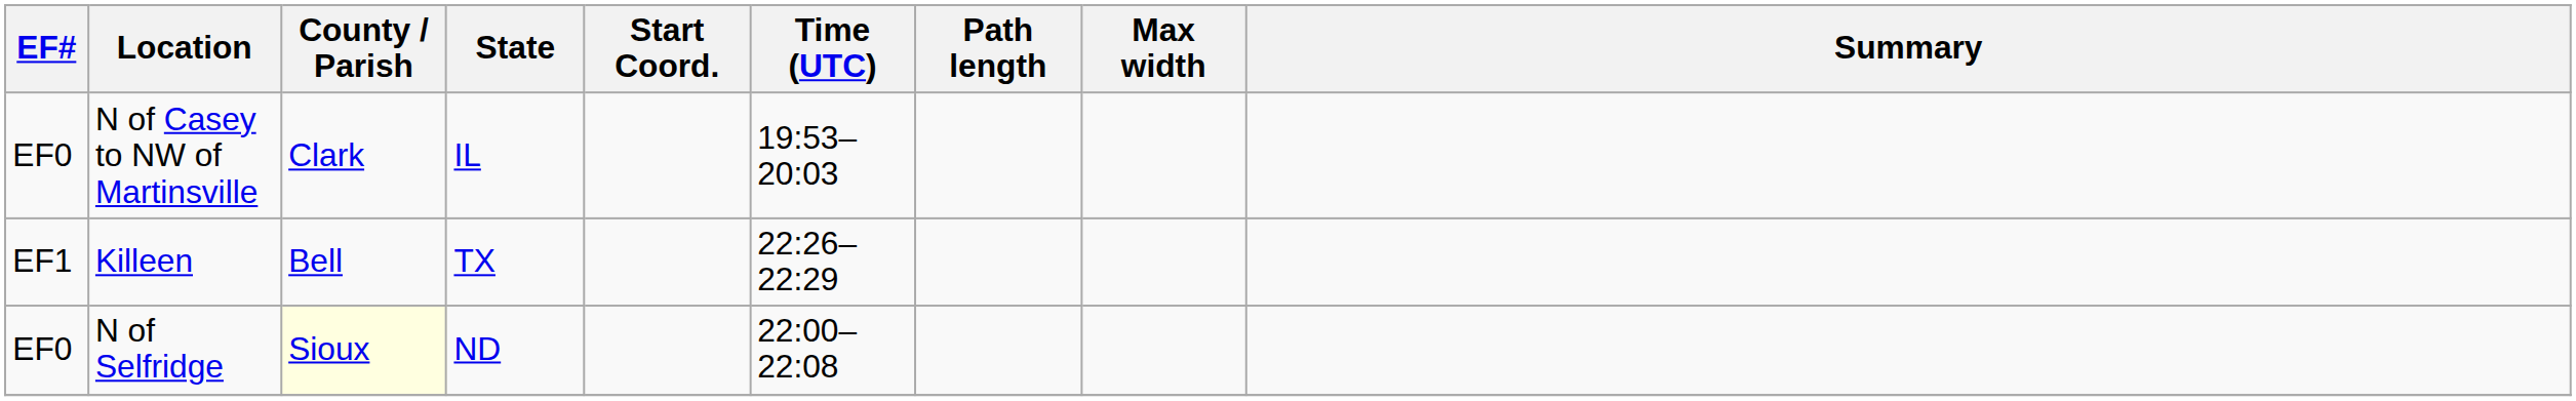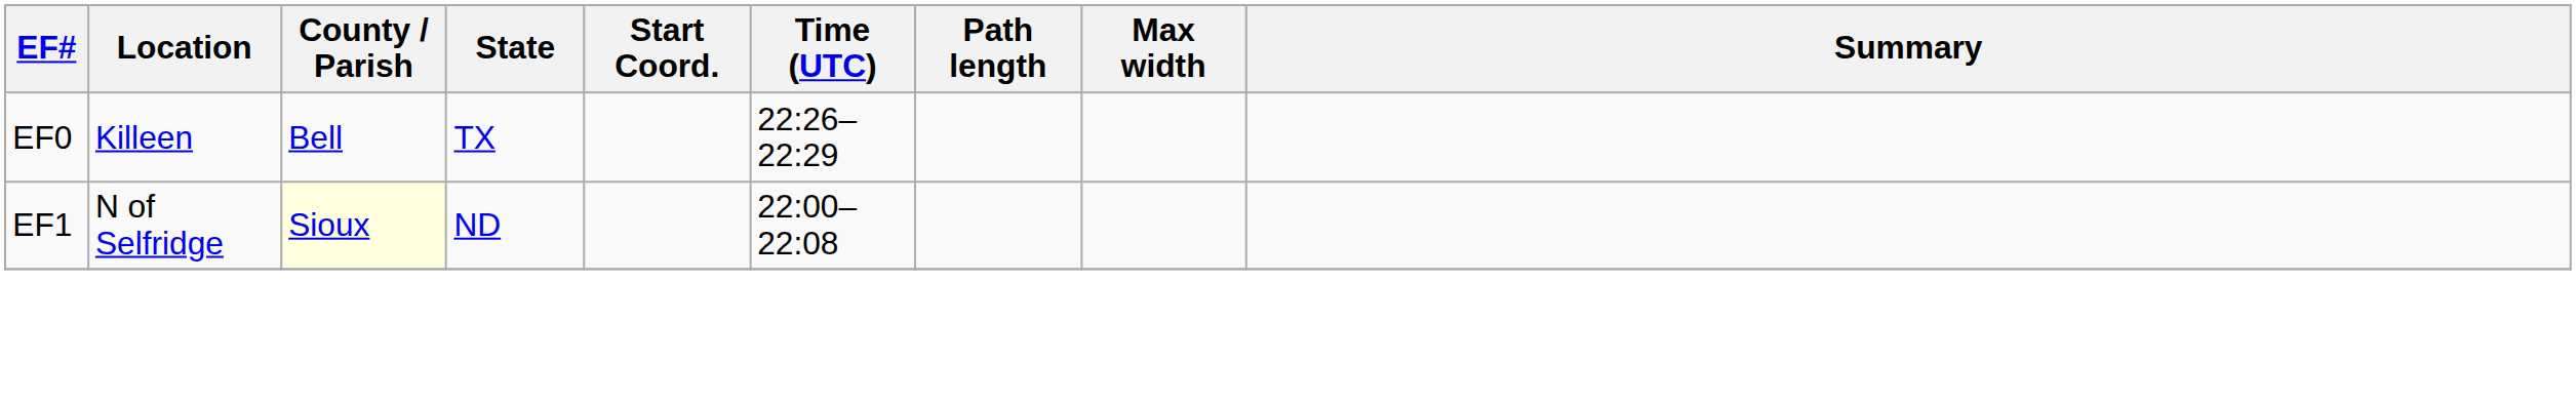- row: EF0 | N of Casey to NW of Martinsville | Clark | IL | 19:53–20:03
Killeen | EF#: EF1 -> EF0
N of Selfridge | EF#: EF0 -> EF1
